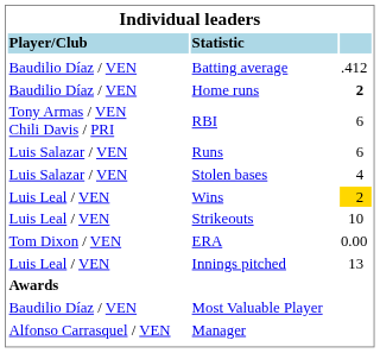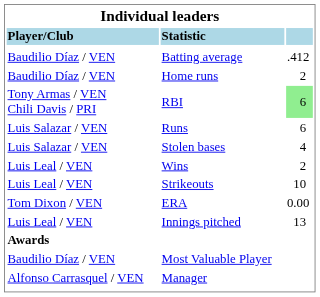Home runs | column 3: bold -> normal
RBI | column 3: no background -> lightgreen background
Wins | column 3: gold background -> no background
